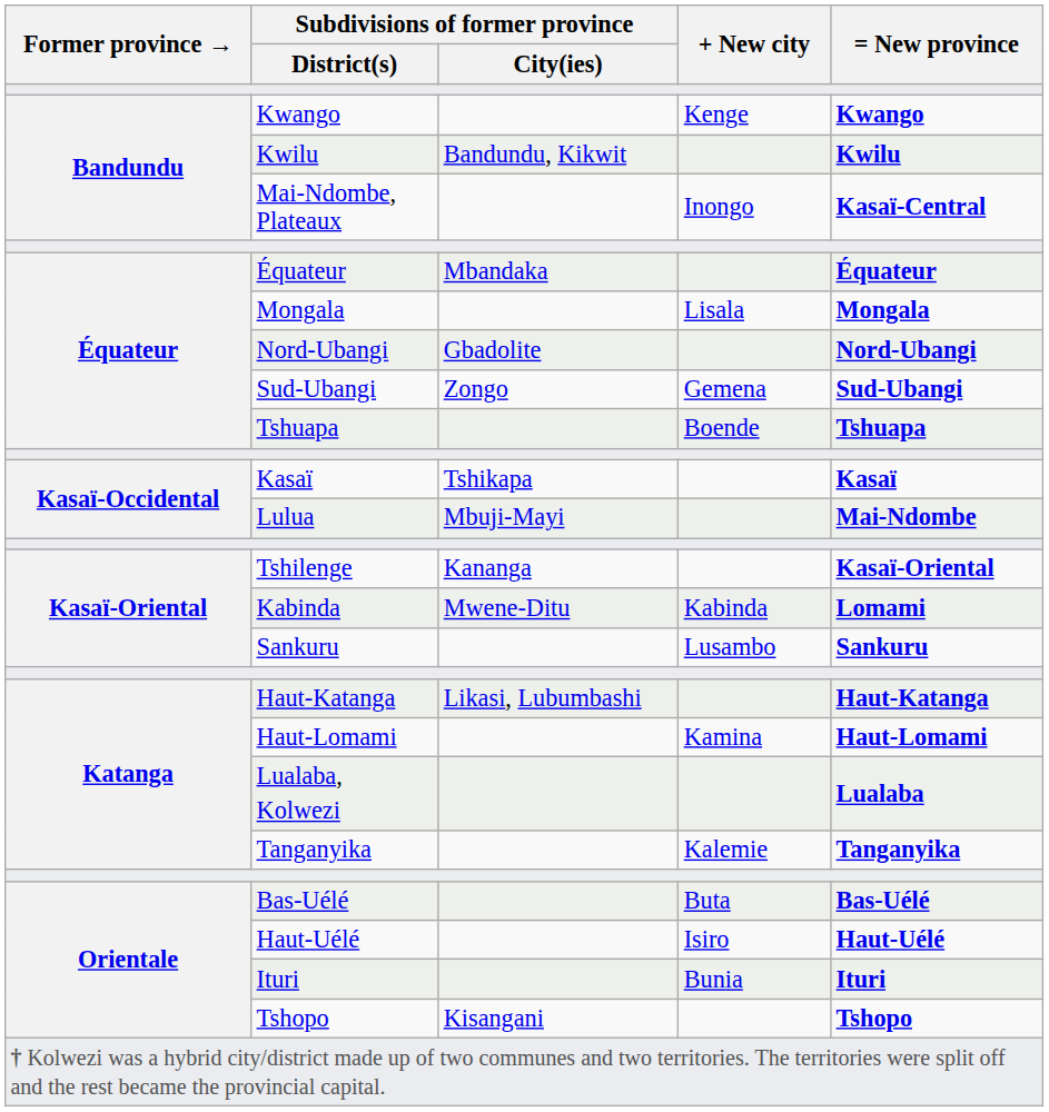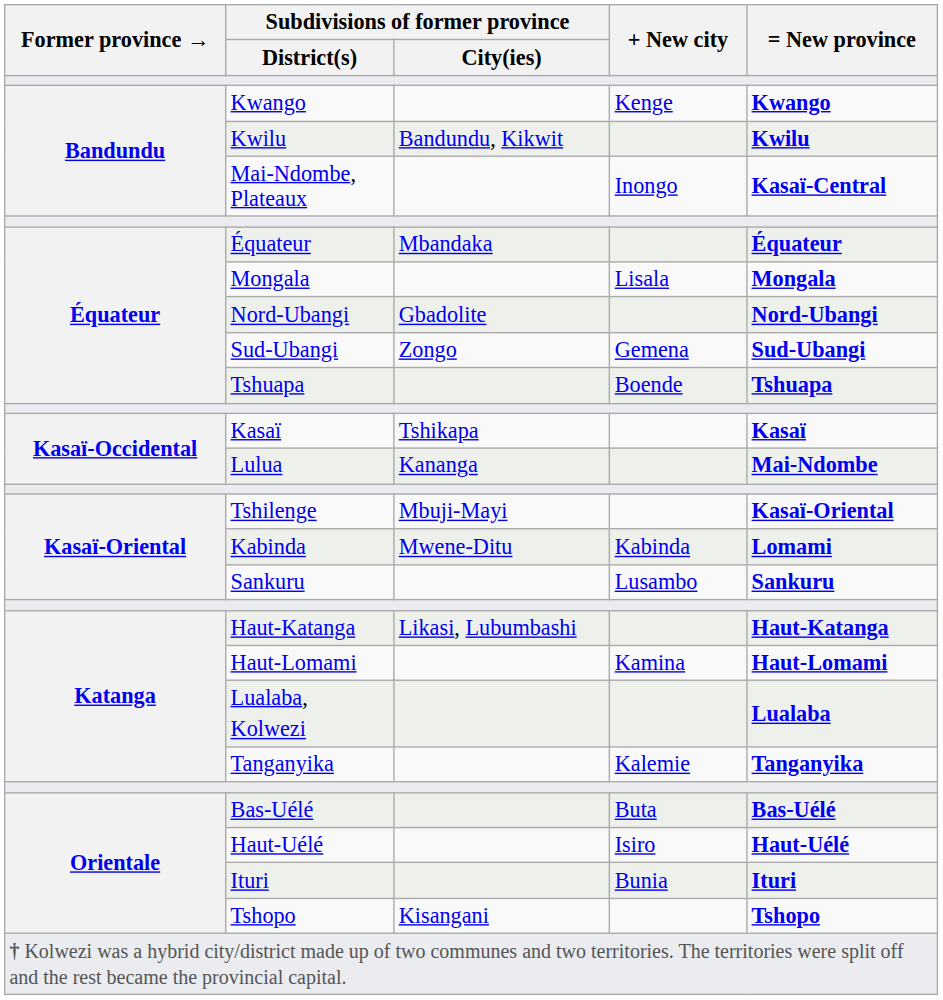Lulua | Subdivisions of former province / City(ies): Mbuji-Mayi -> Kananga
Tshilenge | Subdivisions of former province / City(ies): Kananga -> Mbuji-Mayi
